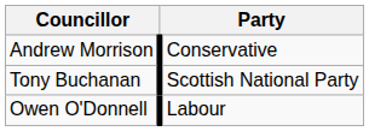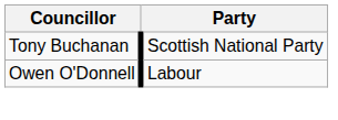- row: Andrew Morrison | Conservative
